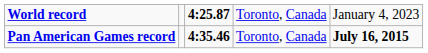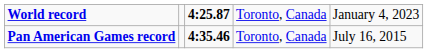Pan American Games record | column 5: bold -> normal
